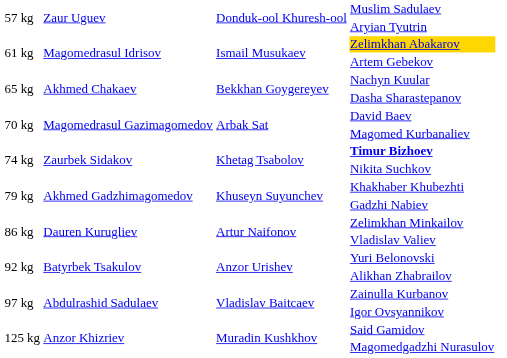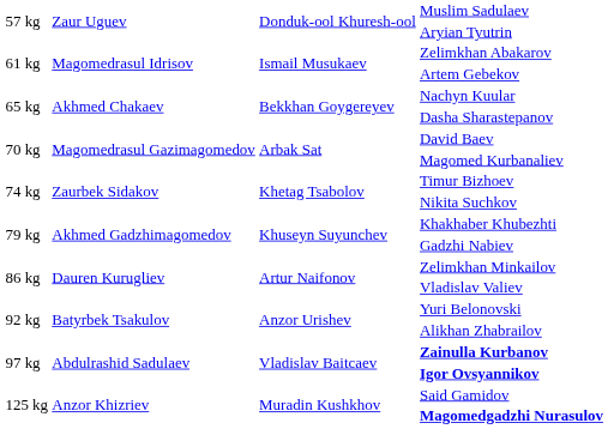Zelimkhan Abakarov | column 4: gold background -> no background
Timur Bizhoev | column 4: bold -> normal
Zainulla Kurbanov | column 4: normal -> bold
Igor Ovsyannikov | column 4: normal -> bold
Magomedgadzhi Nurasulov | column 4: normal -> bold
